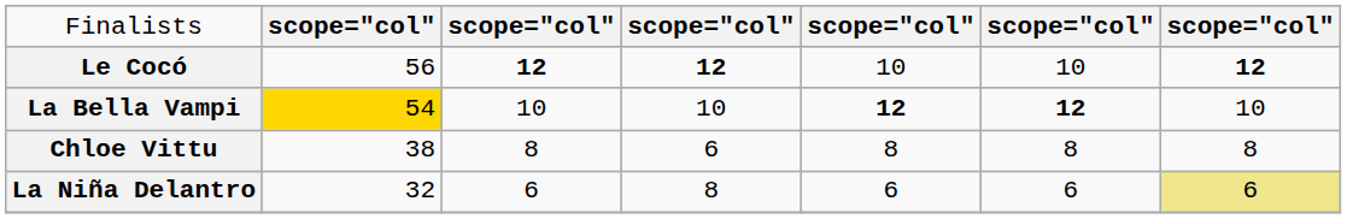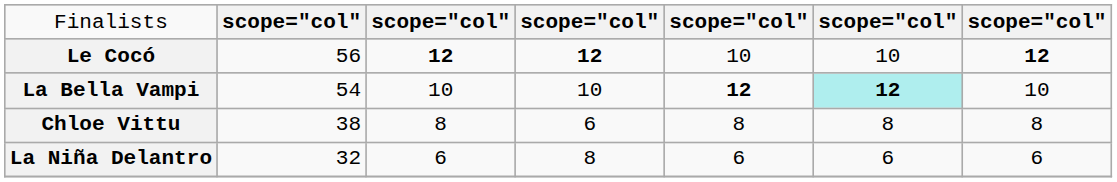La Bella Vampi | column 2: gold background -> no background
La Bella Vampi | column 6: no background -> paleturquoise background
La Niña Delantro | column 7: khaki background -> no background
